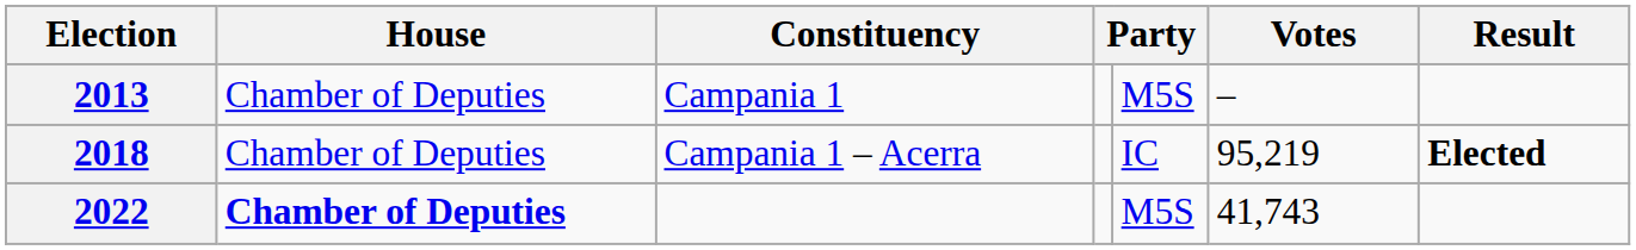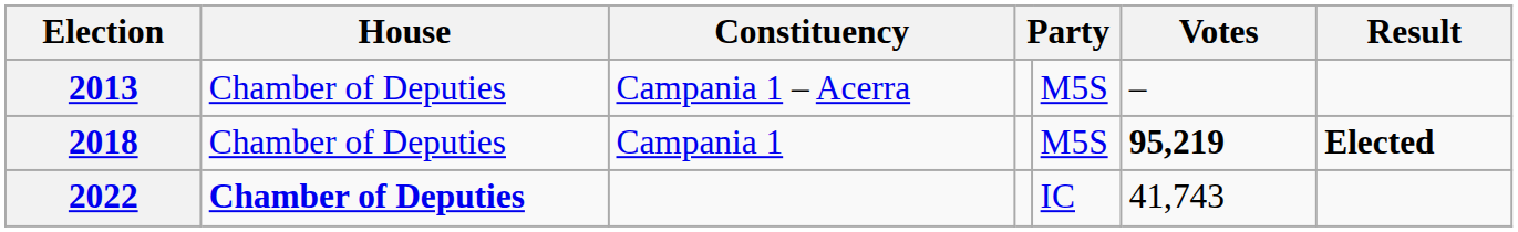2013 | Constituency: Campania 1 -> Campania 1 – Acerra
2018 | Constituency: Campania 1 – Acerra -> Campania 1
2018 | column 5: IC -> M5S
2018 | Votes: normal -> bold
2022 | column 5: M5S -> IC
